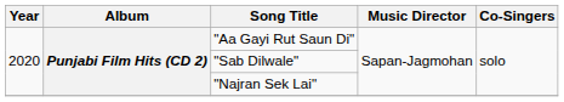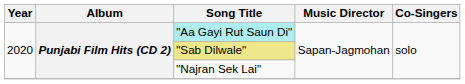"Aa Gayi Rut Saun Di" | Song Title: no background -> paleturquoise background
"Sab Dilwale" | Song Title: no background -> khaki background
